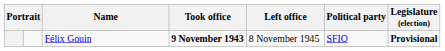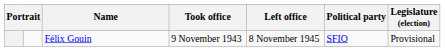Félix Gouin | Took office: bold -> normal
Félix Gouin | Legislature (election): bold -> normal
